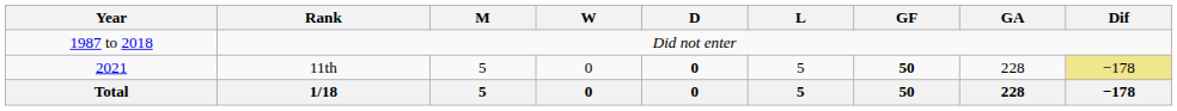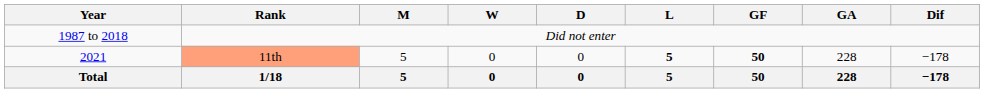2021 | Rank: no background -> lightsalmon background
2021 | D: bold -> normal
2021 | L: normal -> bold
2021 | Dif: khaki background -> no background
